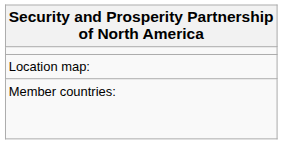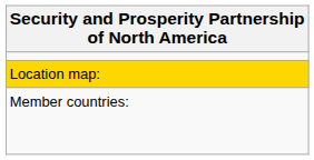row 3 | column 1: no background -> gold background
